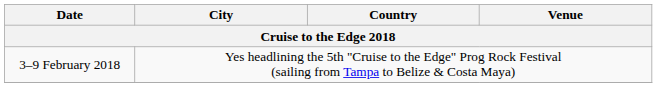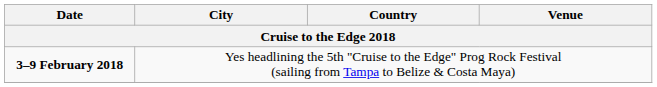3–9 February 2018 | Date / Cruise to the Edge 2018: normal -> bold
